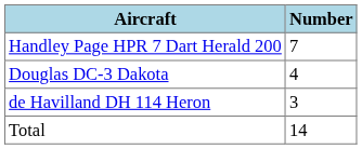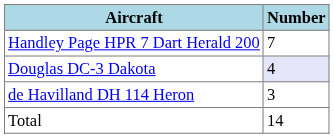Douglas DC-3 Dakota | Number: no background -> lavender background
